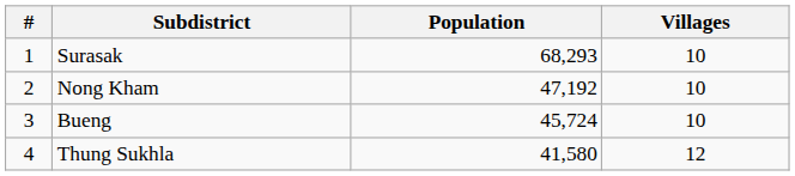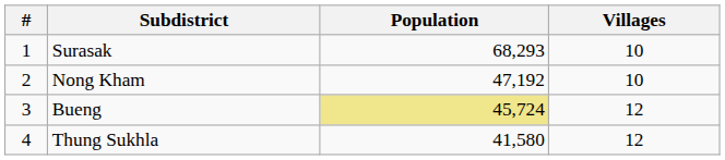Bueng | Population: no background -> khaki background
Bueng | Villages: 10 -> 12
